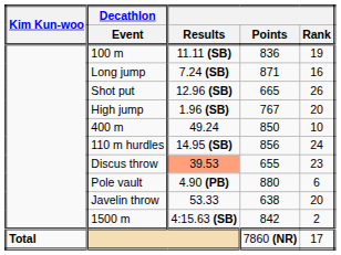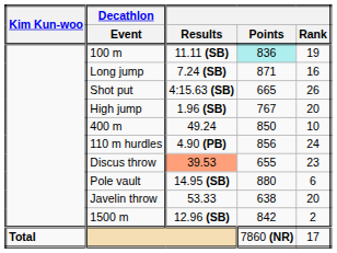100 m | Points: no background -> paleturquoise background
Shot put | Results: 12.96 (SB) -> 4:15.63 (SB)
110 m hurdles | Results: 14.95 (SB) -> 4.90 (PB)
Pole vault | Results: 4.90 (PB) -> 14.95 (SB)
1500 m | Results: 4:15.63 (SB) -> 12.96 (SB)
